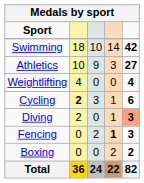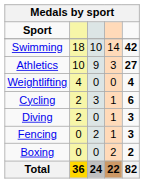Cycling | column 2: bold -> normal
Diving | column 5: lightsalmon background -> no background
Fencing | column 4: bold -> normal
